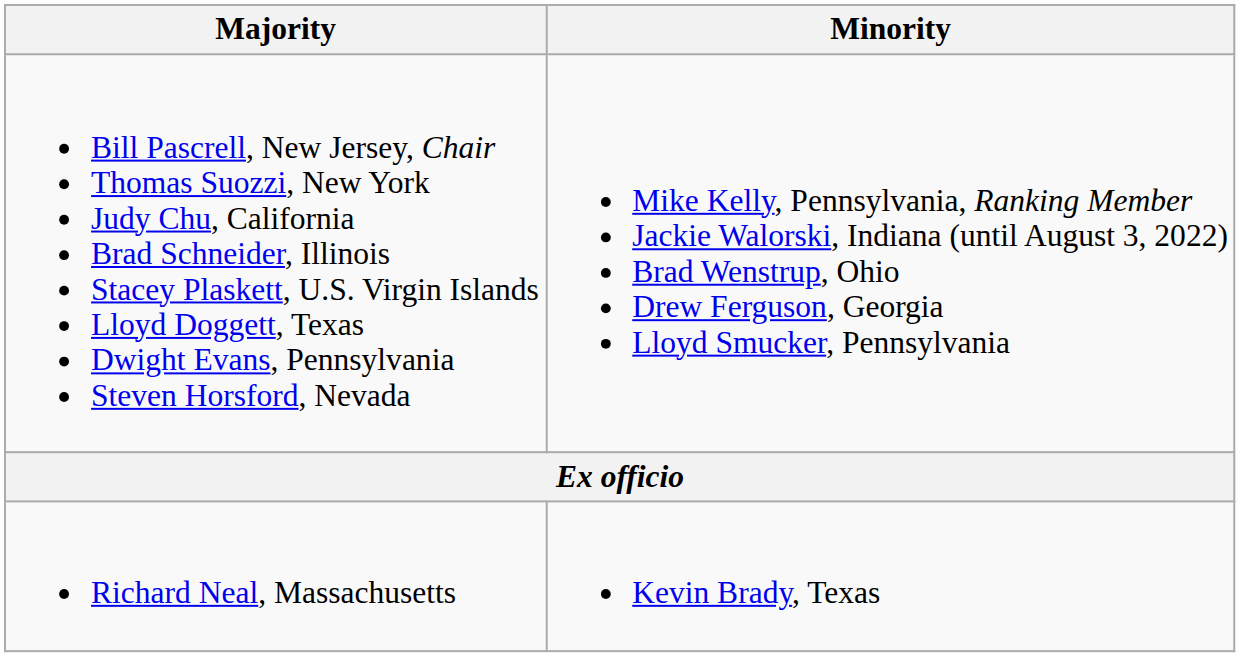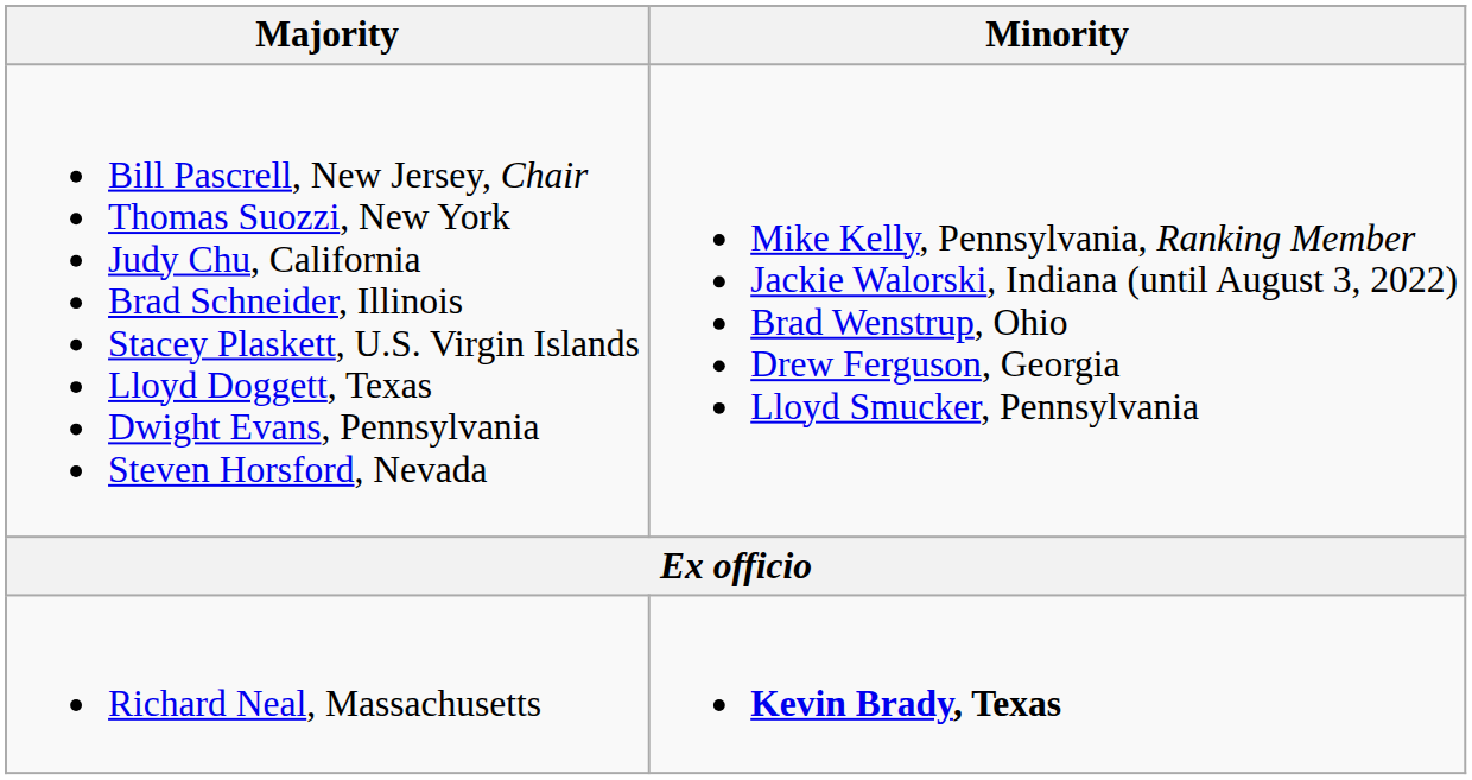Richard Neal, Massachusetts | Minority: normal -> bold
